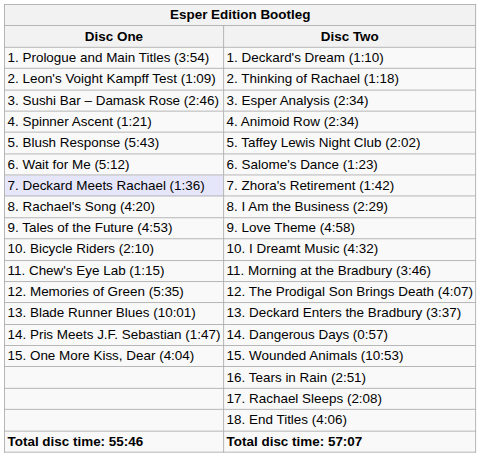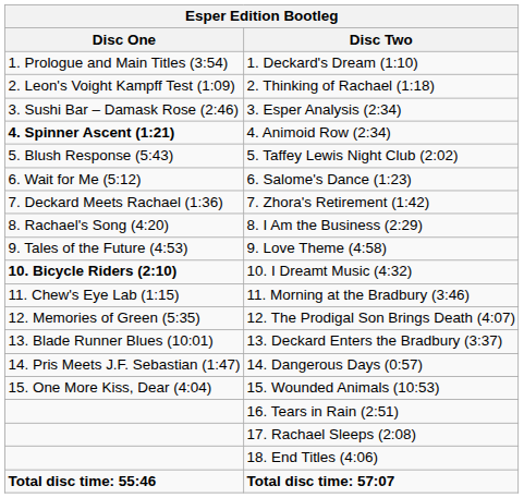4. Animoid Row (2:34) | Disc One: normal -> bold
7. Zhora's Retirement (1:42) | Disc One: lavender background -> no background
10. I Dreamt Music (4:32) | Disc One: normal -> bold
